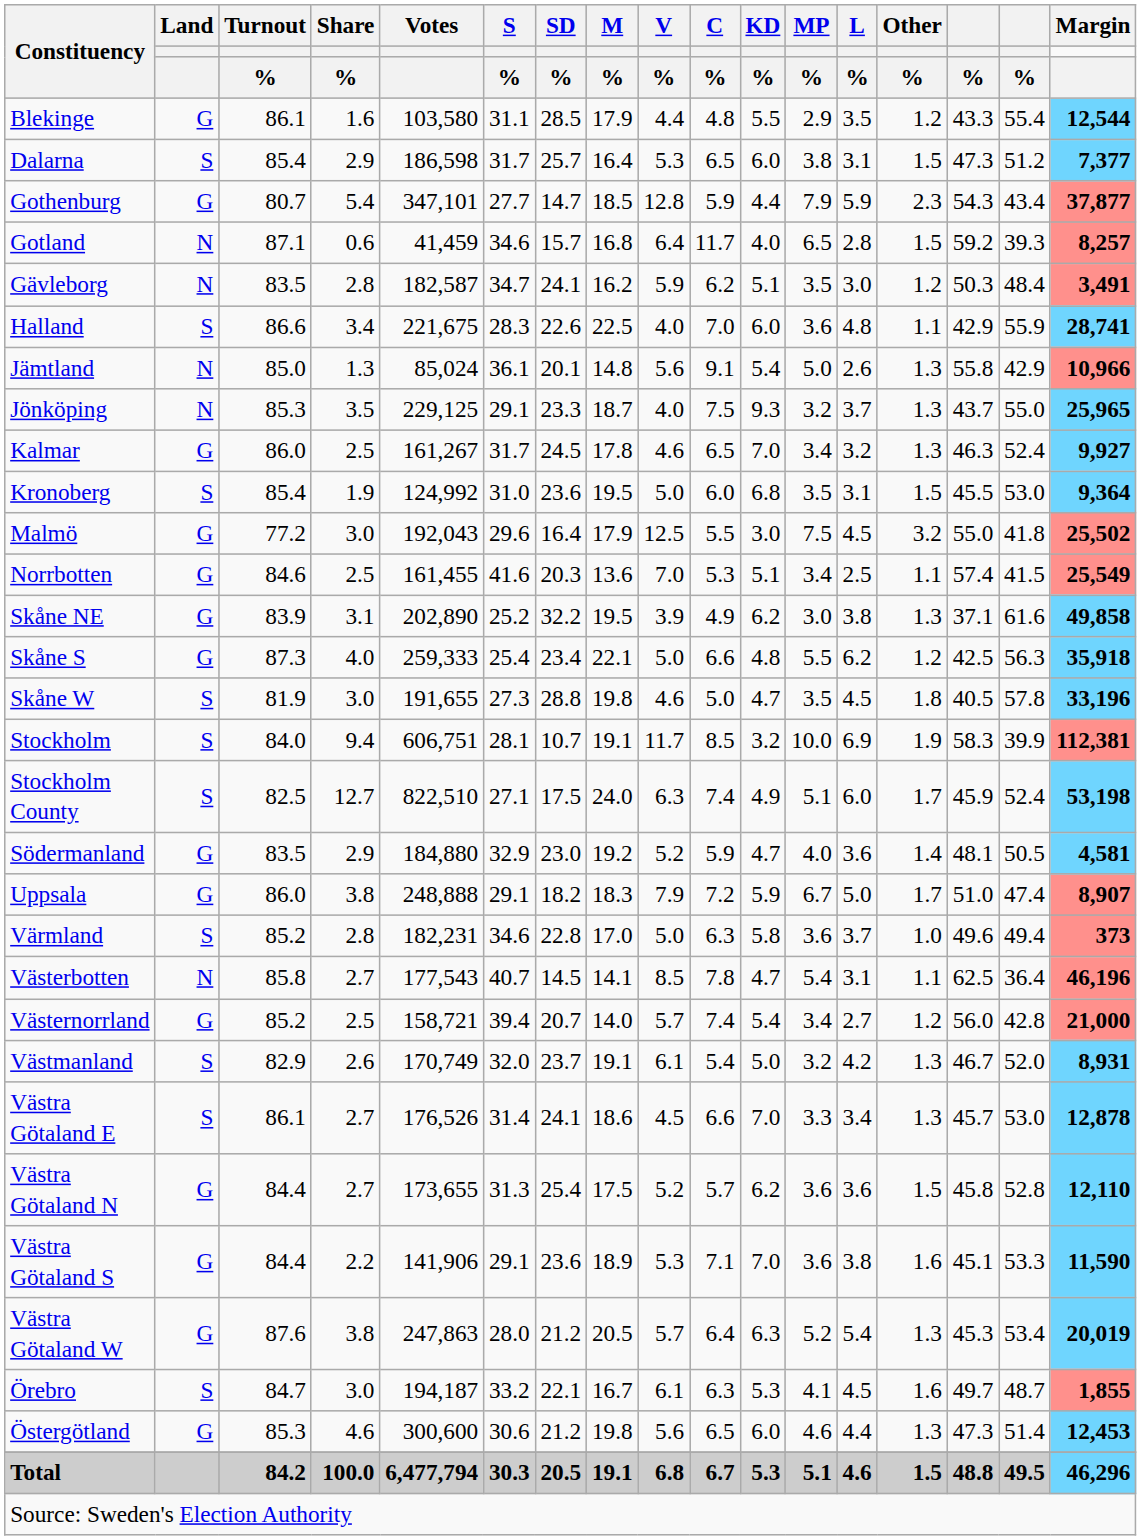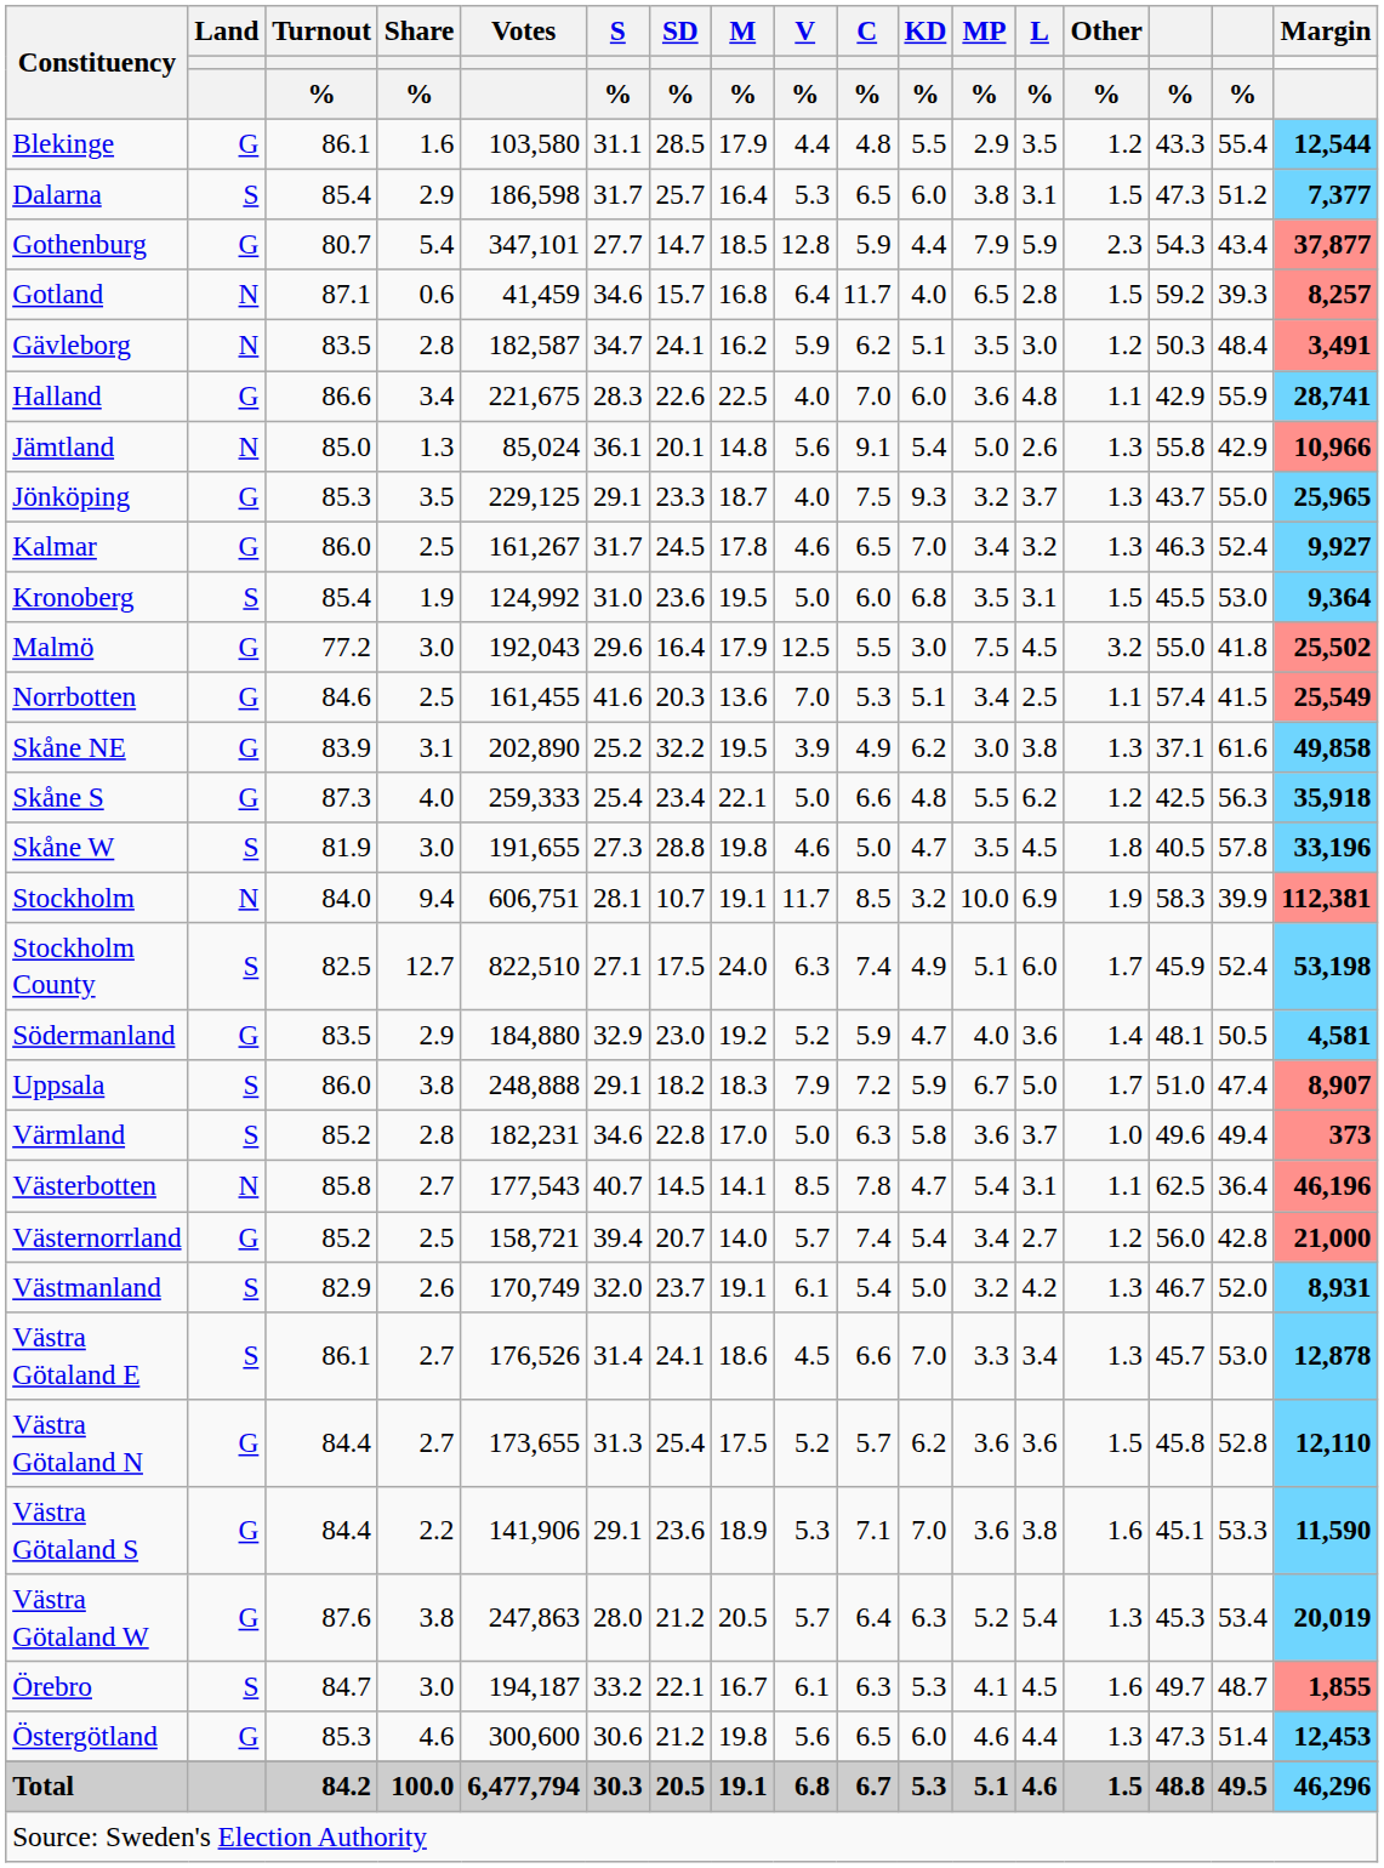Halland | Land: S -> G
Jönköping | Land: N -> G
Stockholm | Land: S -> N
Uppsala | Land: G -> S
